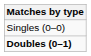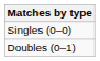row 3 | column 1: bold -> normal
